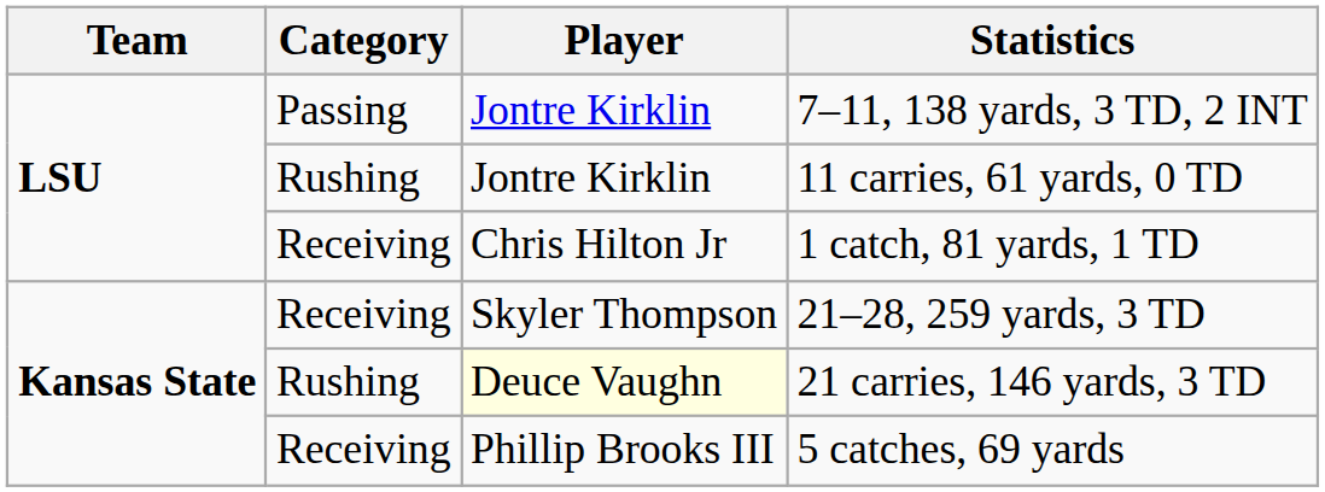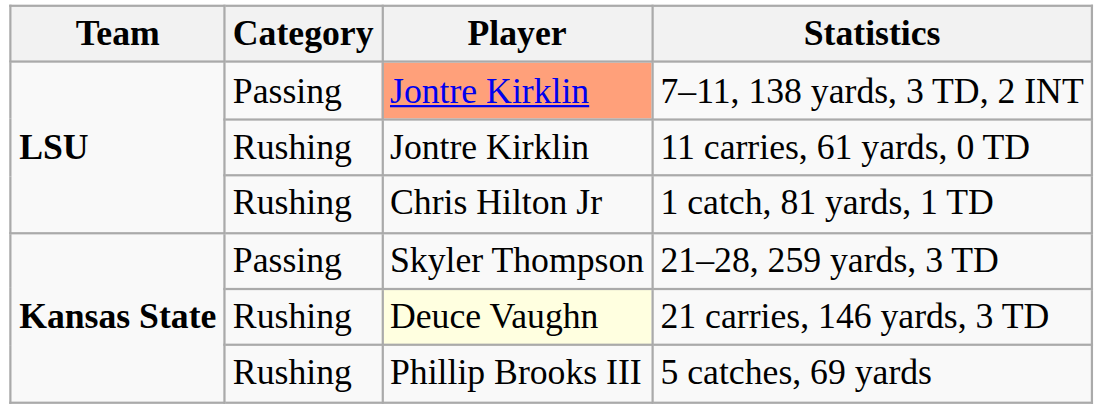7–11, 138 yards, 3 TD, 2 INT | Player: no background -> lightsalmon background
1 catch, 81 yards, 1 TD | Category: Receiving -> Rushing
21–28, 259 yards, 3 TD | Category: Receiving -> Passing
5 catches, 69 yards | Category: Receiving -> Rushing
